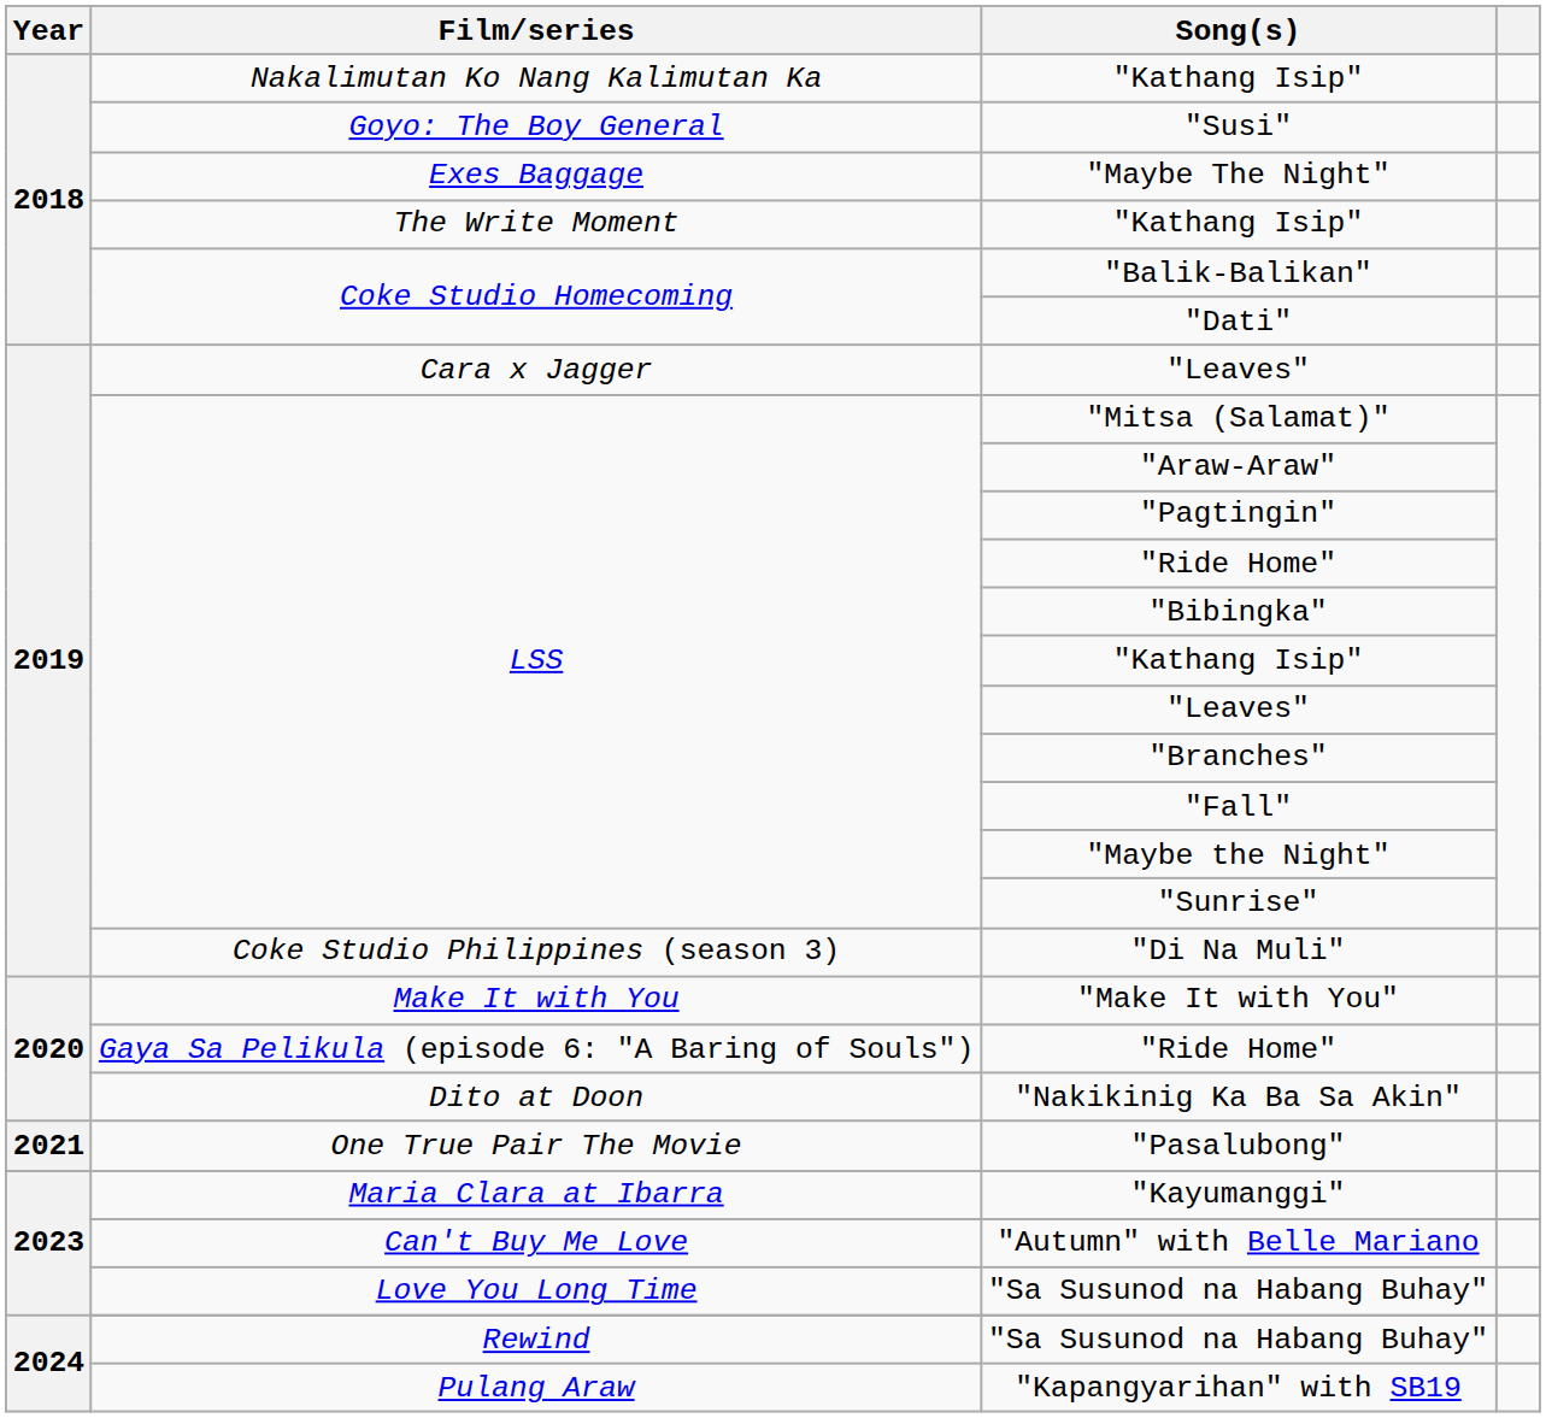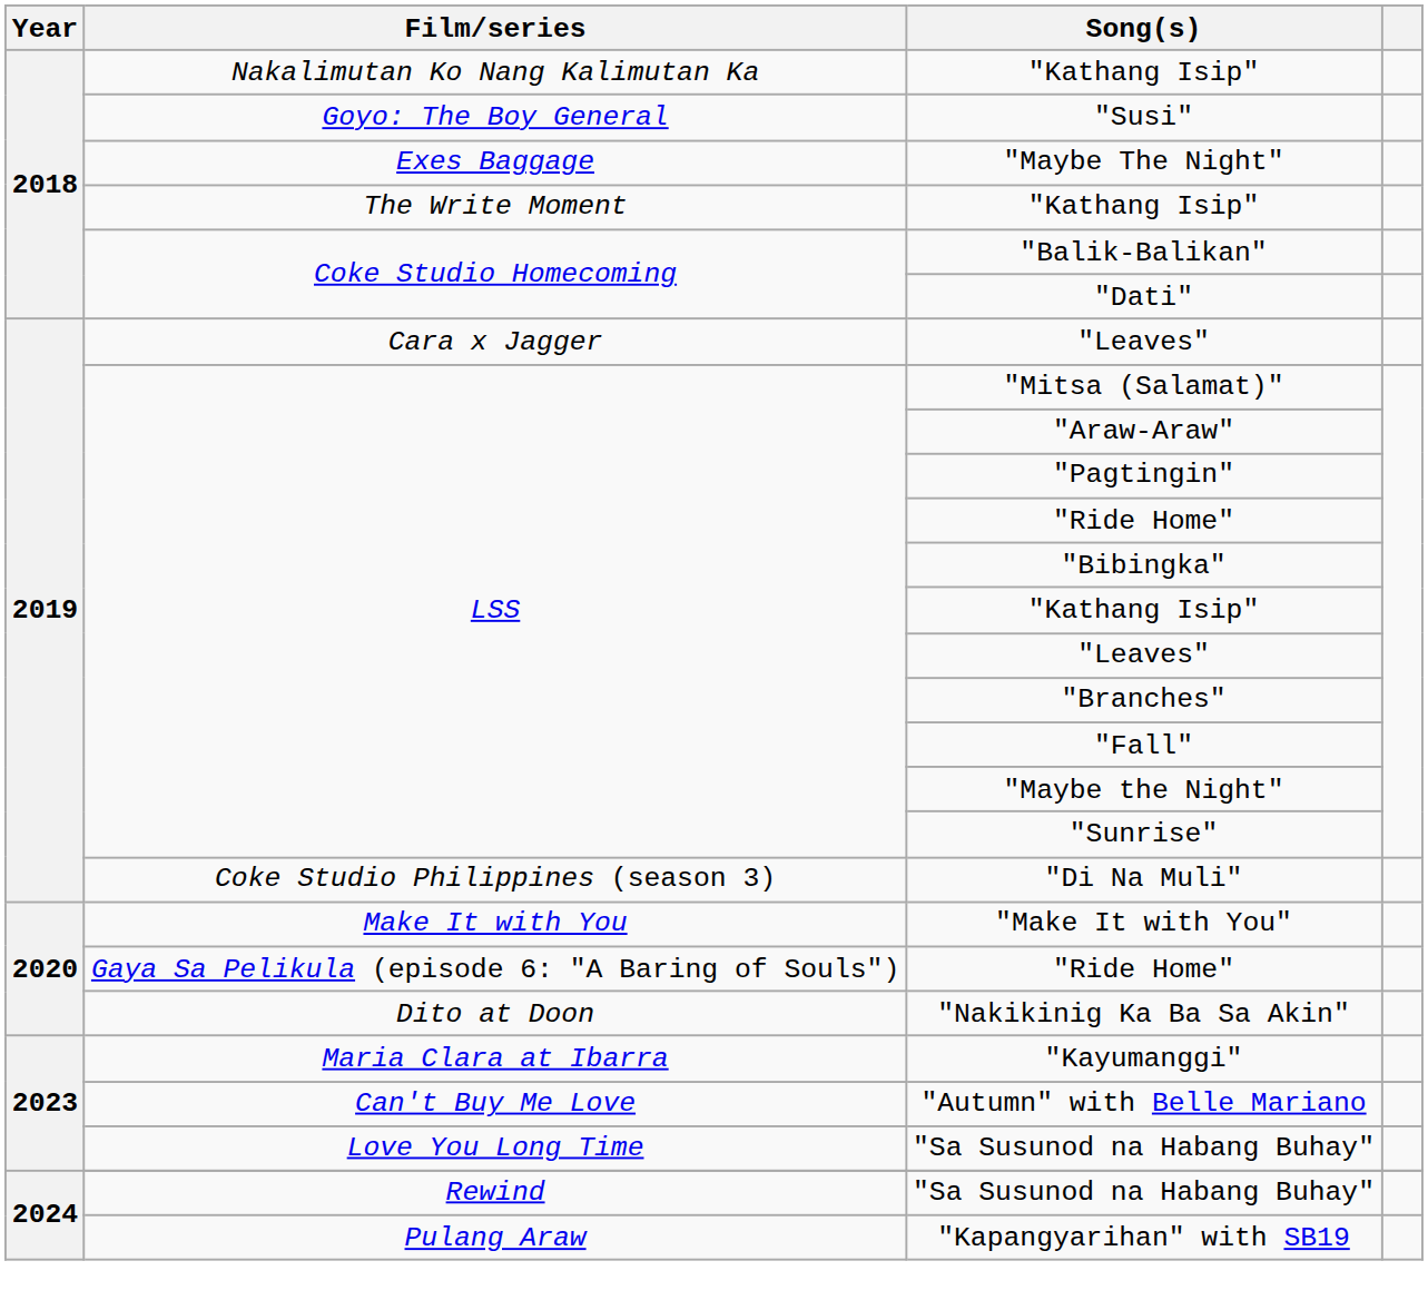- row: 2021 | One True Pair The Movie | "Pasalubong"
